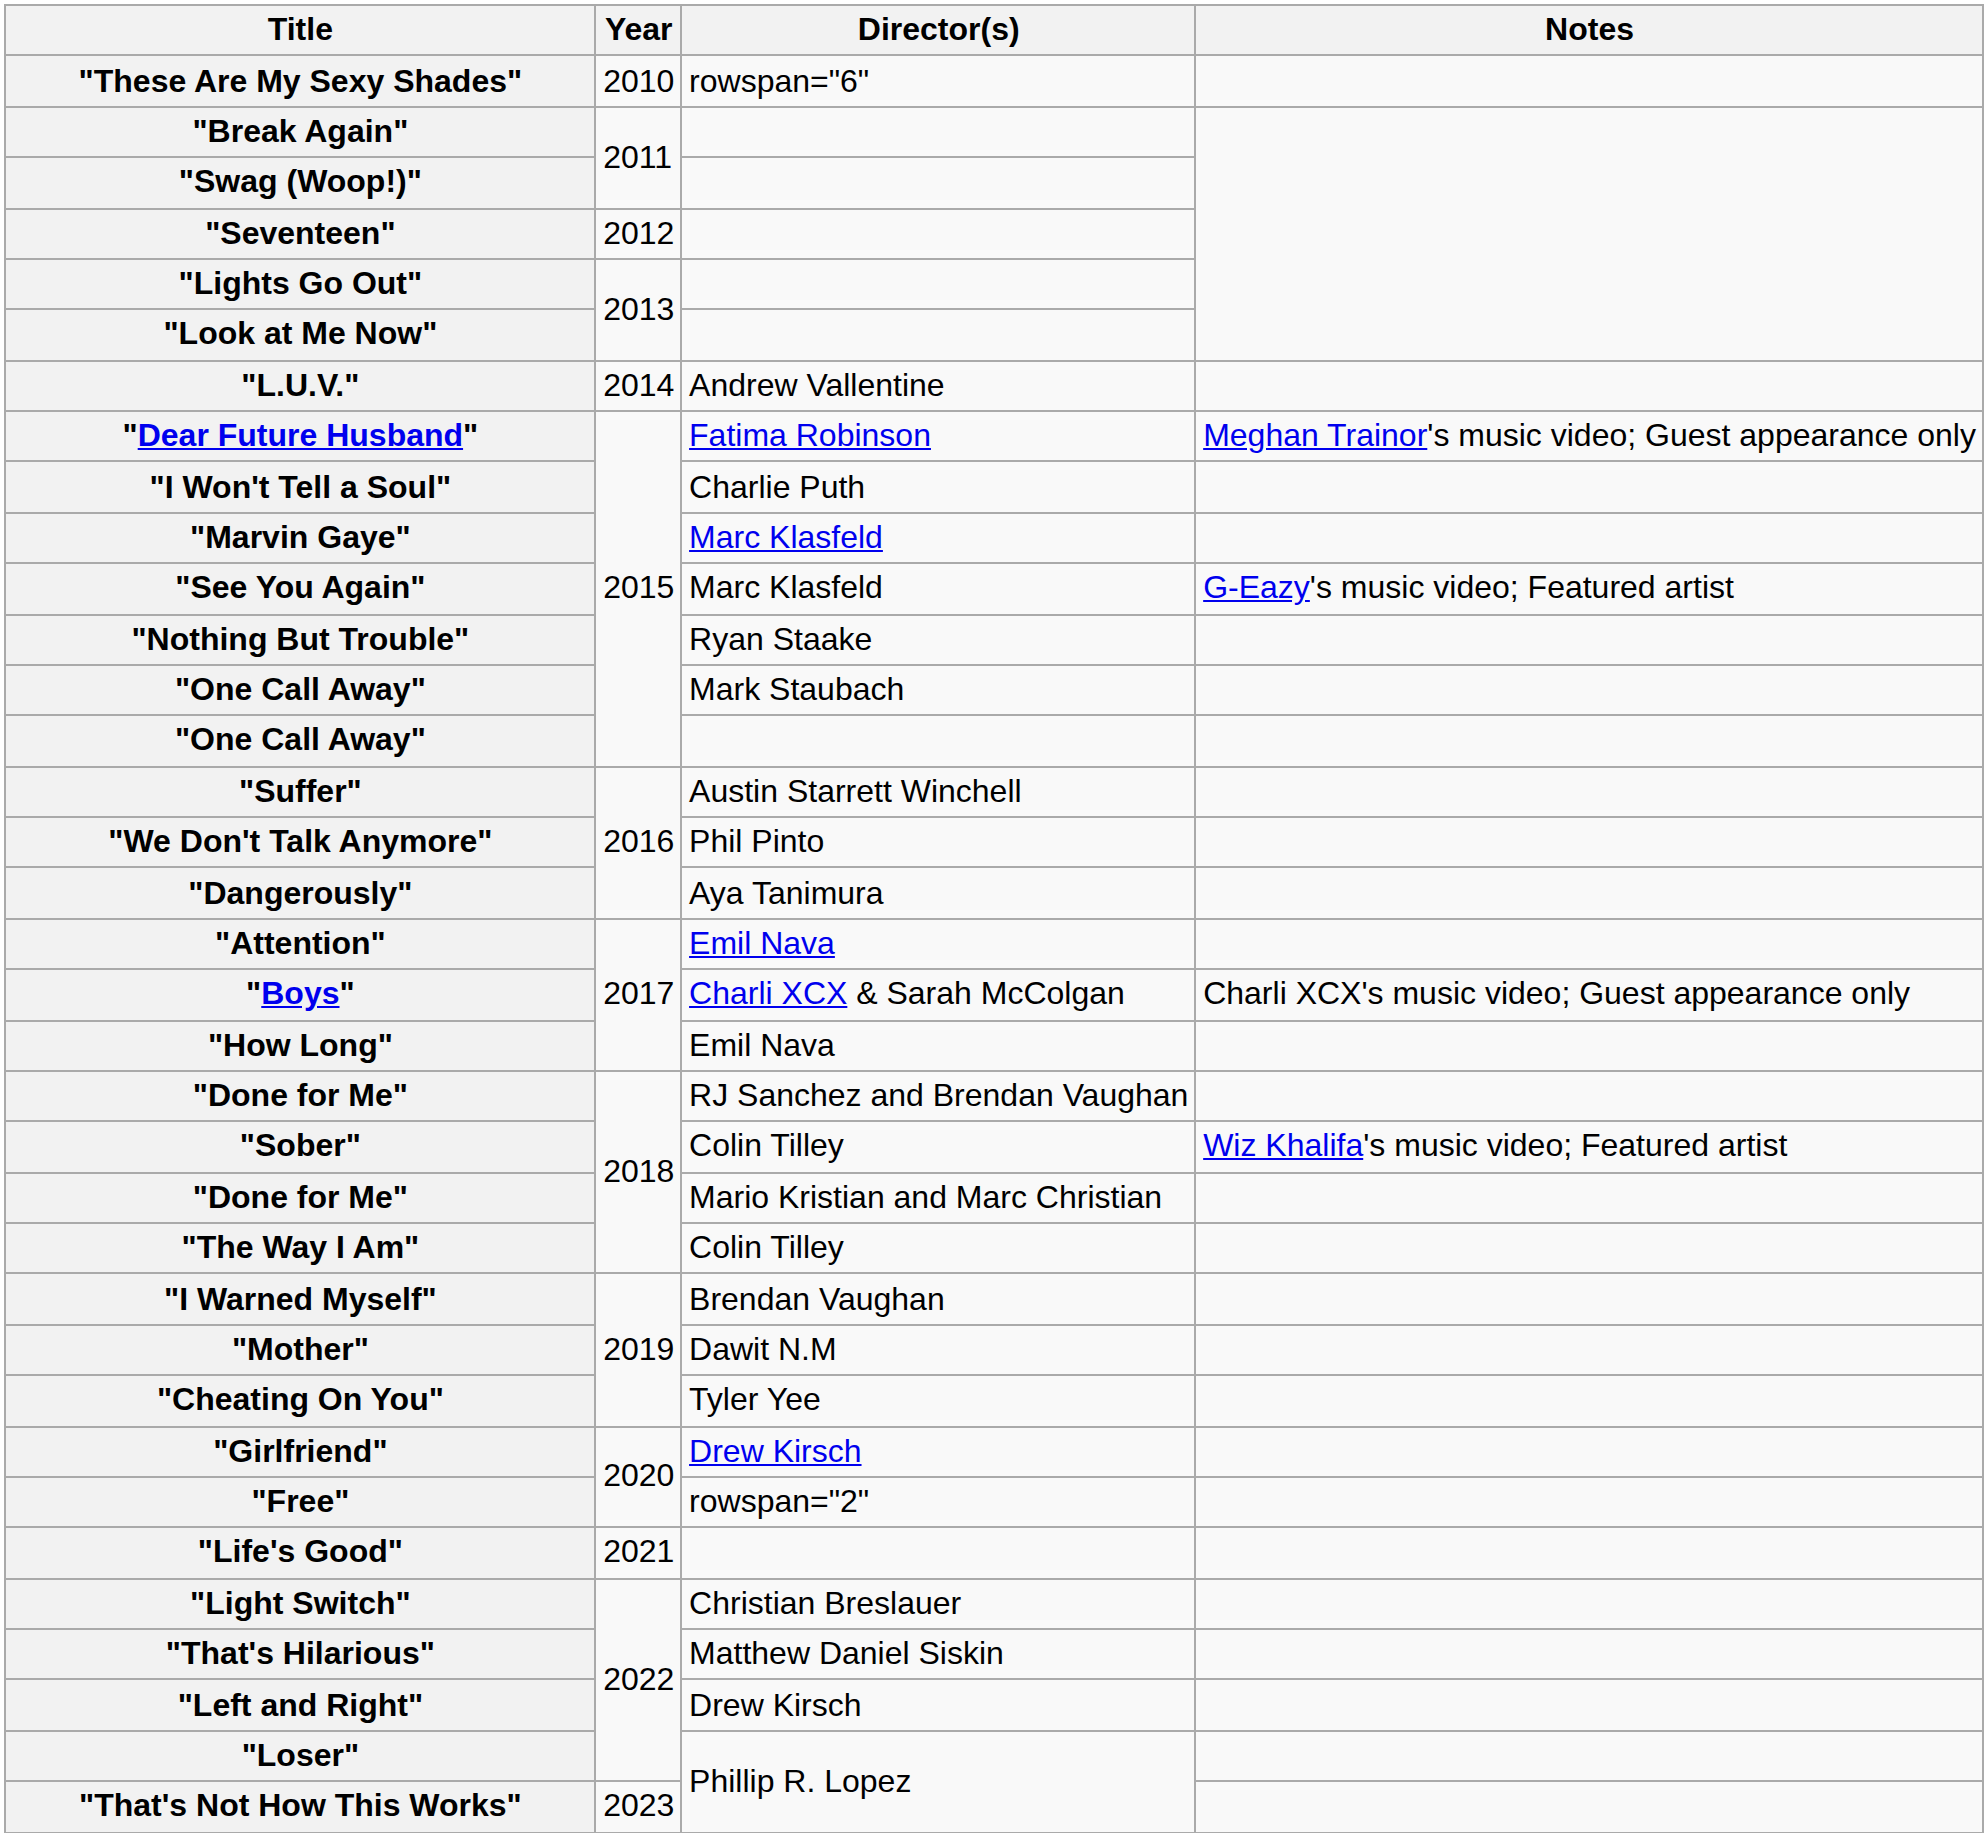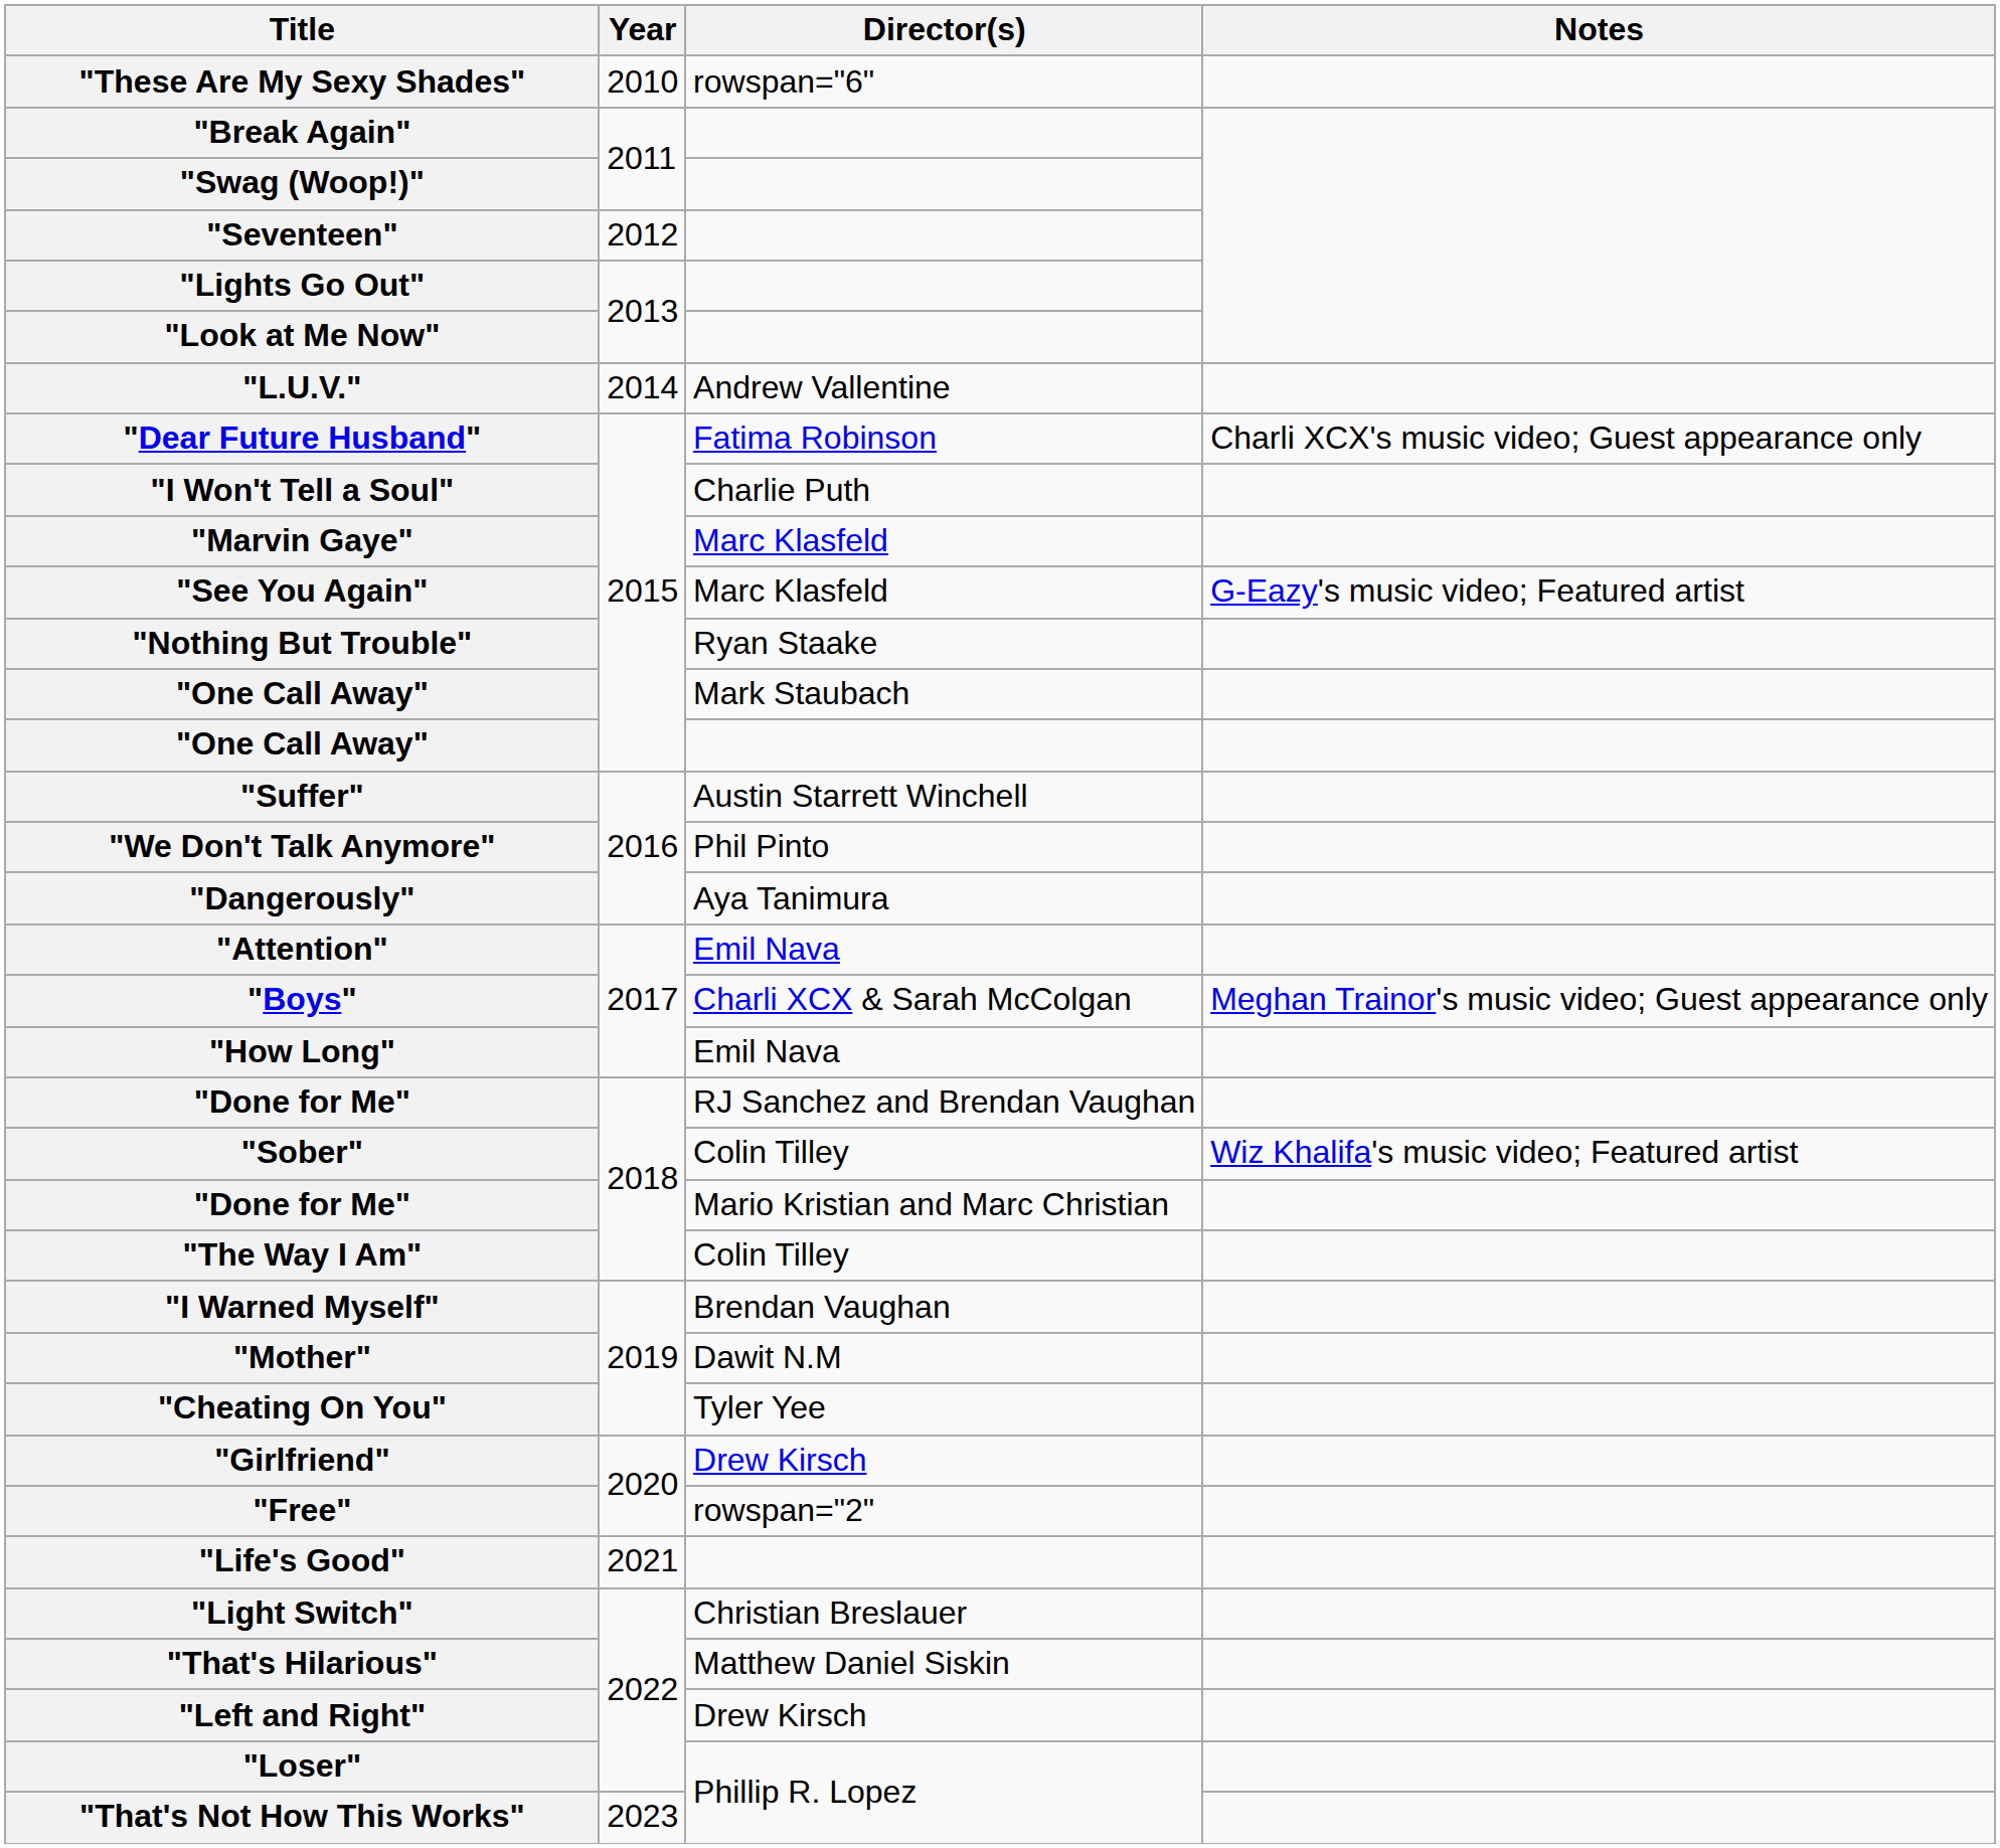"Dear Future Husband" | Notes: Meghan Trainor's music video; Guest appearance only -> Charli XCX's music video; Guest appearance only
"Boys" | Notes: Charli XCX's music video; Guest appearance only -> Meghan Trainor's music video; Guest appearance only
